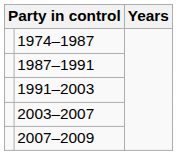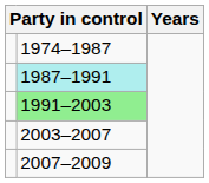1987–1991 | column 2: no background -> paleturquoise background
1991–2003 | column 2: no background -> lightgreen background
